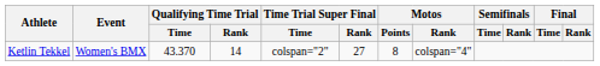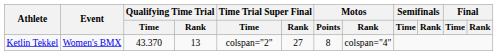Ketlin Tekkel | Qualifying Time Trial / Rank: 14 -> 13
